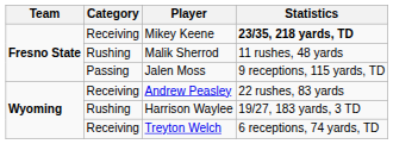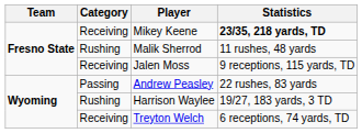Jalen Moss | Category: Passing -> Receiving
Andrew Peasley | Category: Receiving -> Passing
